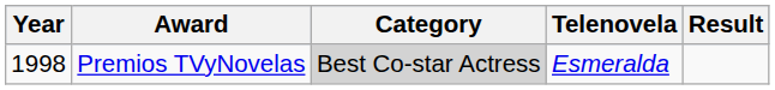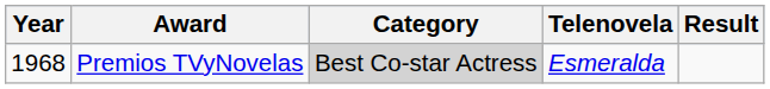Premios TVyNovelas | Year: 1998 -> 1968
